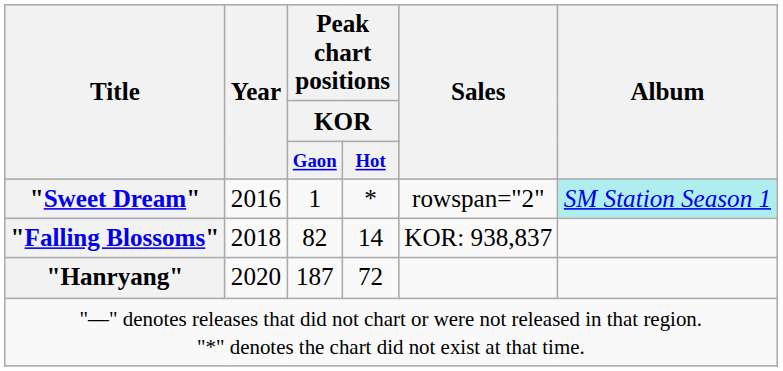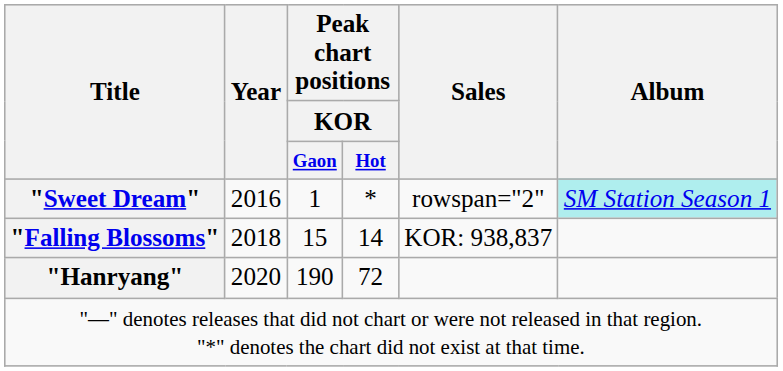"Falling Blossoms" | Peak chart positions / KOR / Gaon: 82 -> 15
"Hanryang" | Peak chart positions / KOR / Gaon: 187 -> 190
